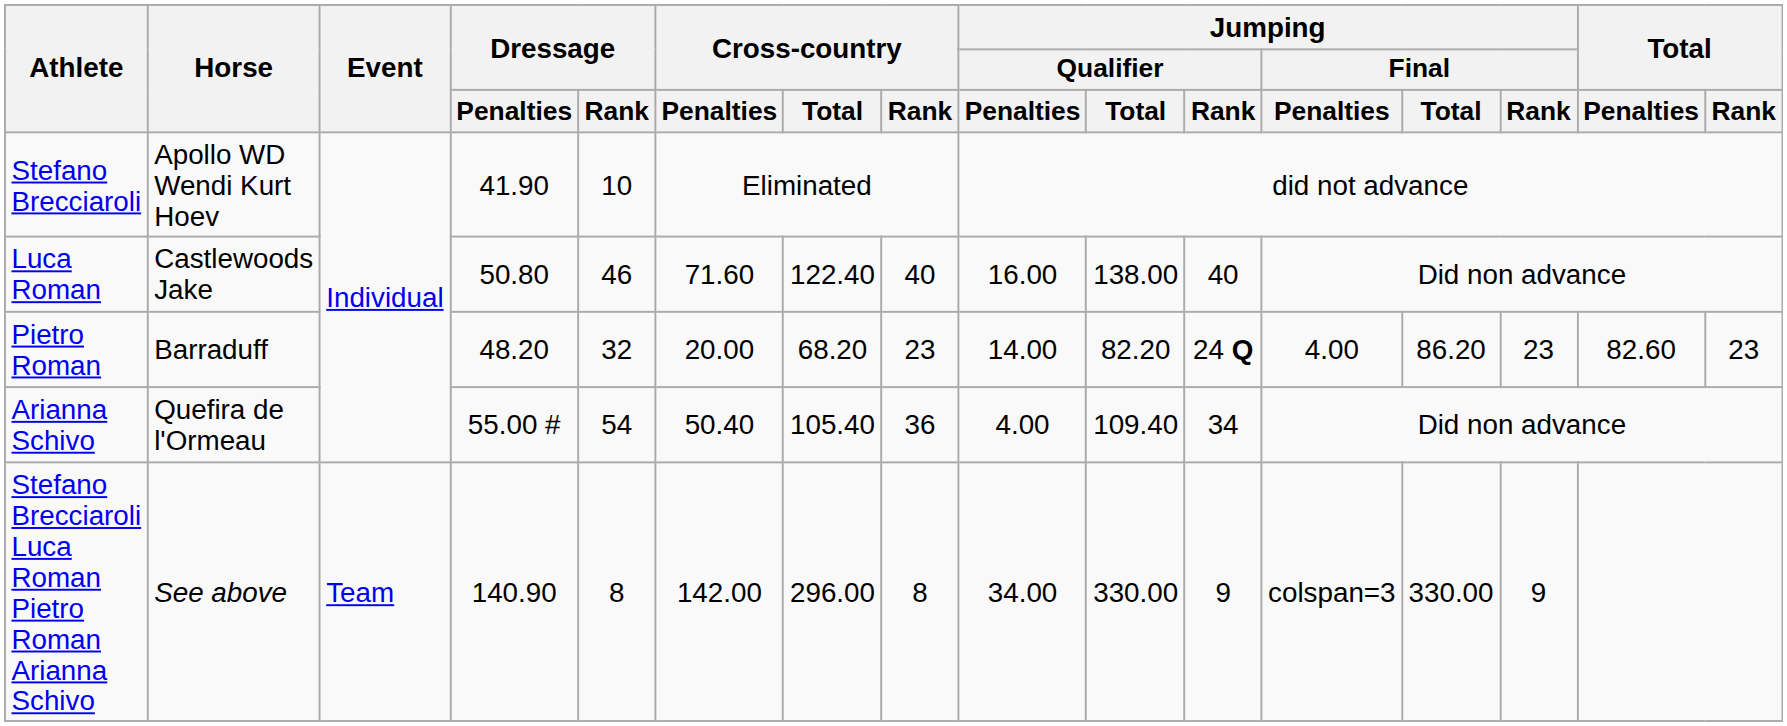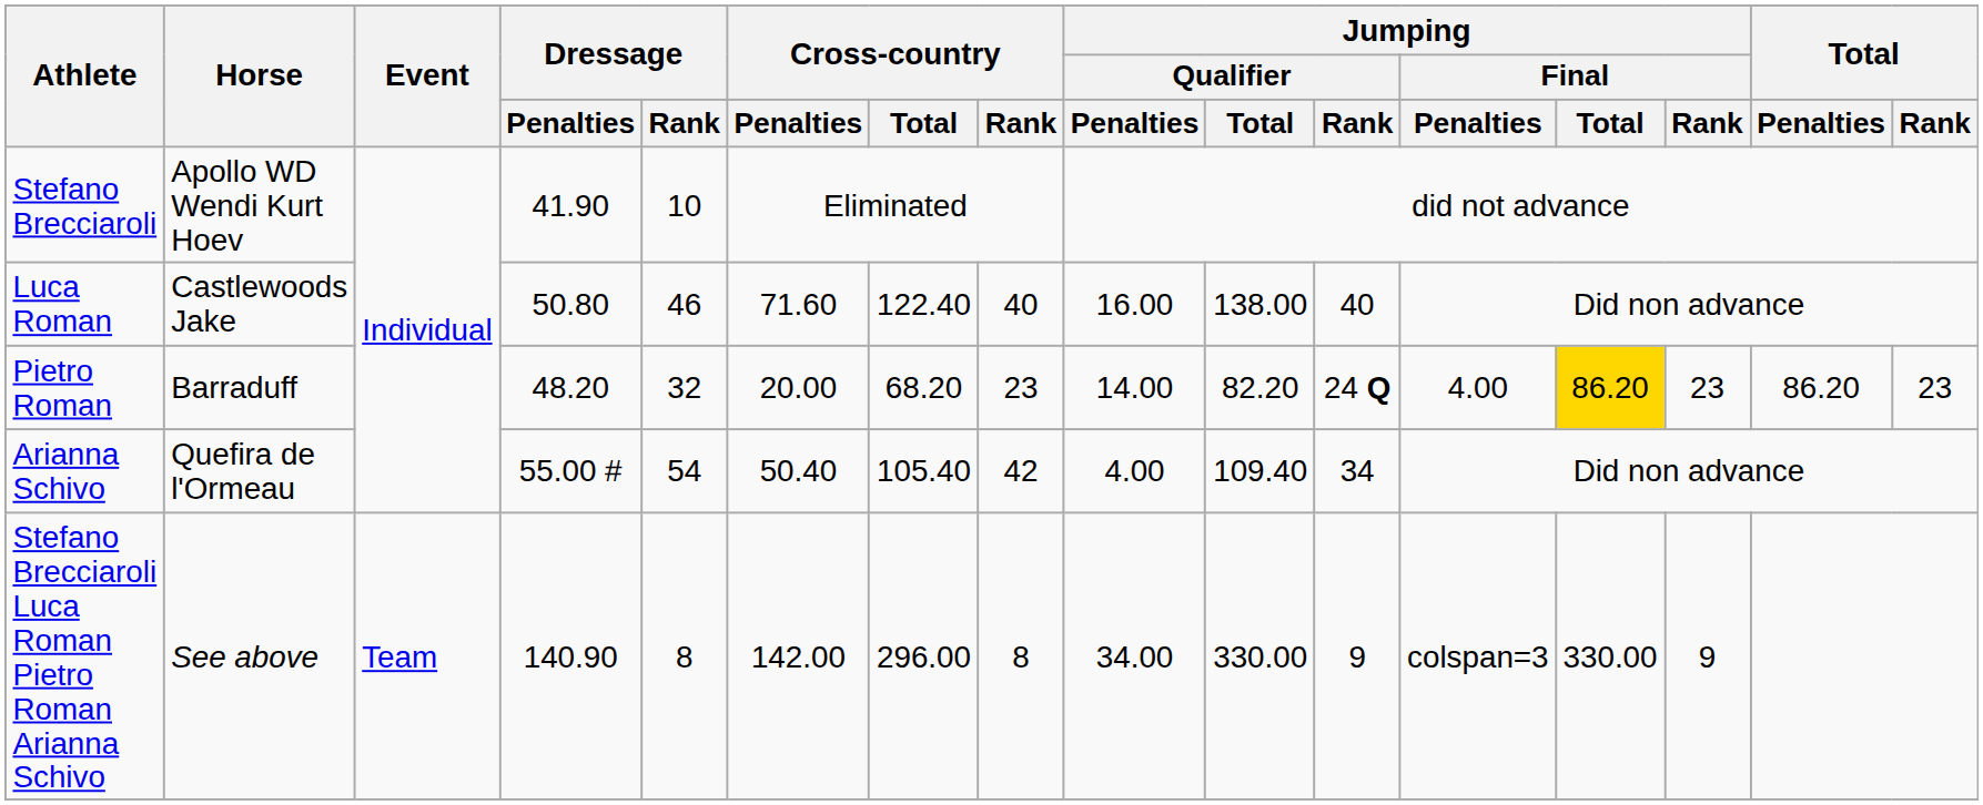Pietro Roman | Jumping / Final / Total: no background -> gold background
Pietro Roman | Total / Penalties: 82.60 -> 86.20
Arianna Schivo | Cross-country / Rank: 36 -> 42
